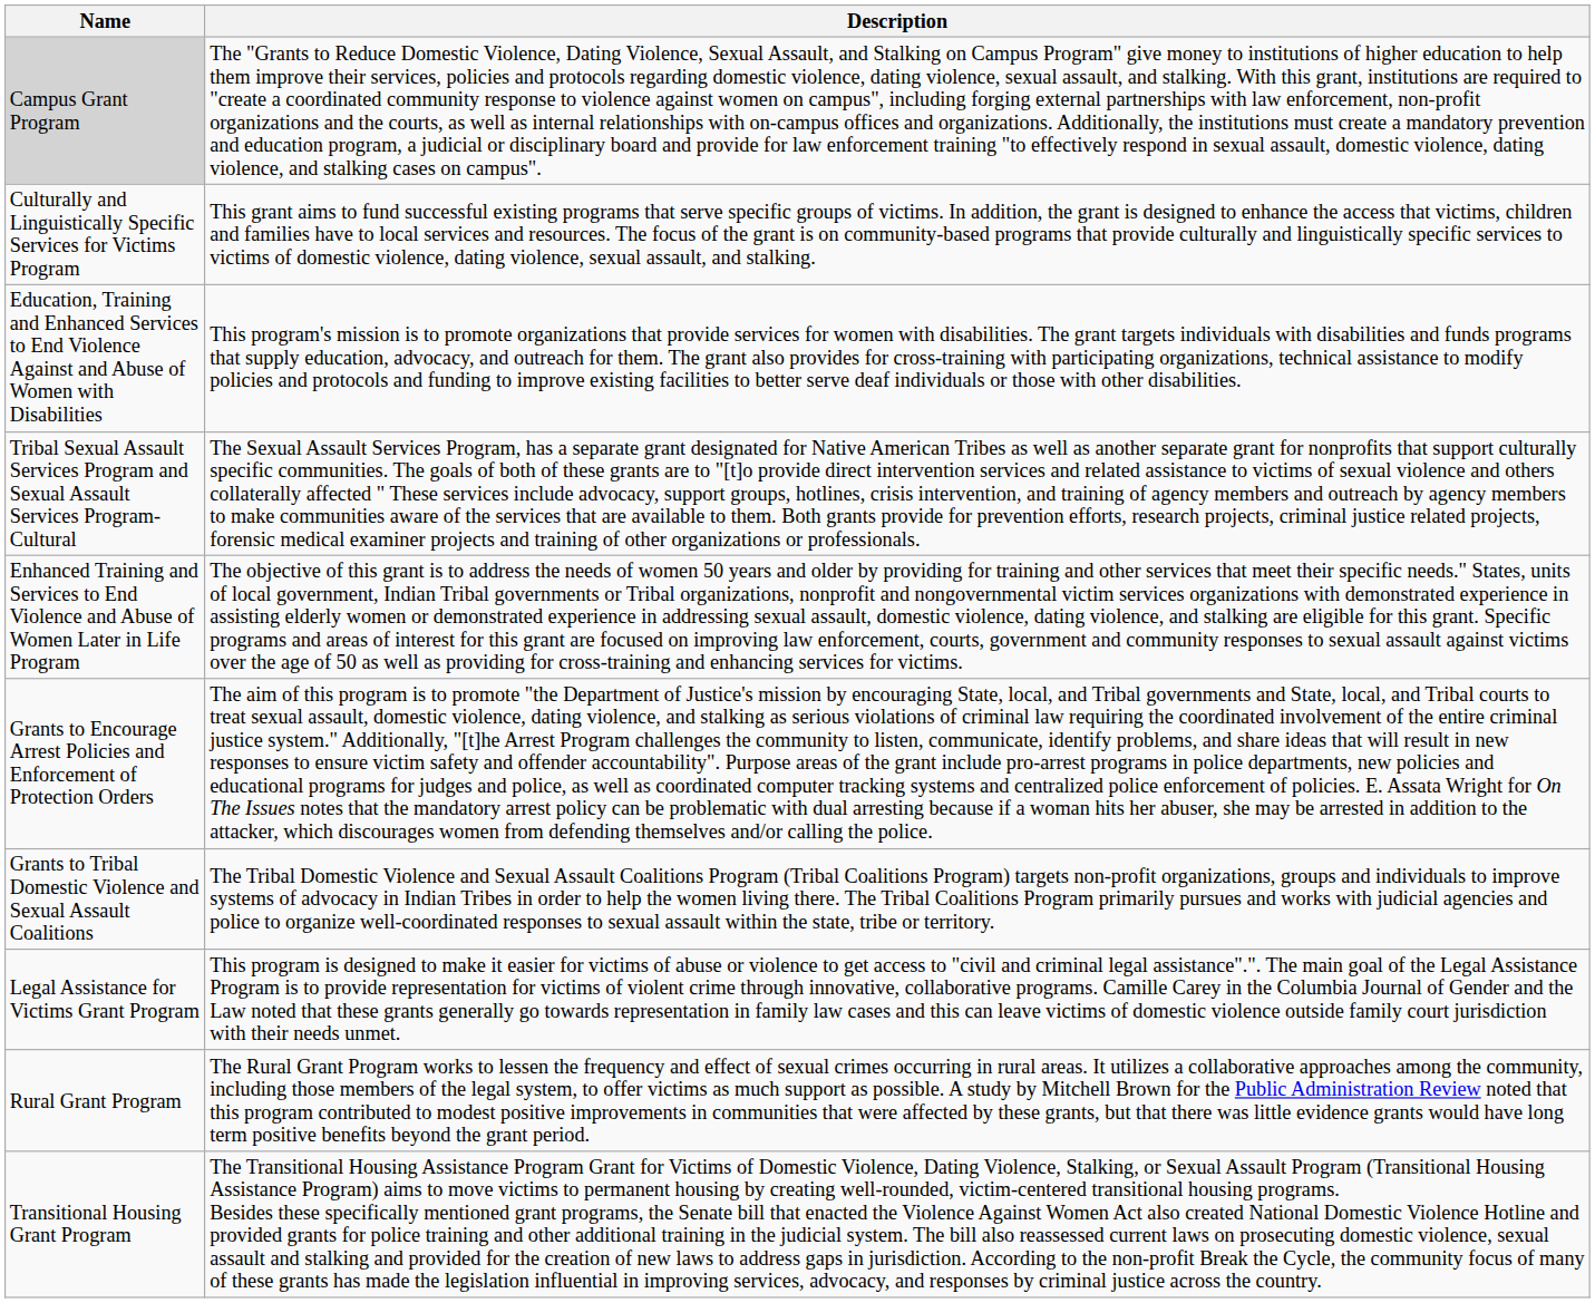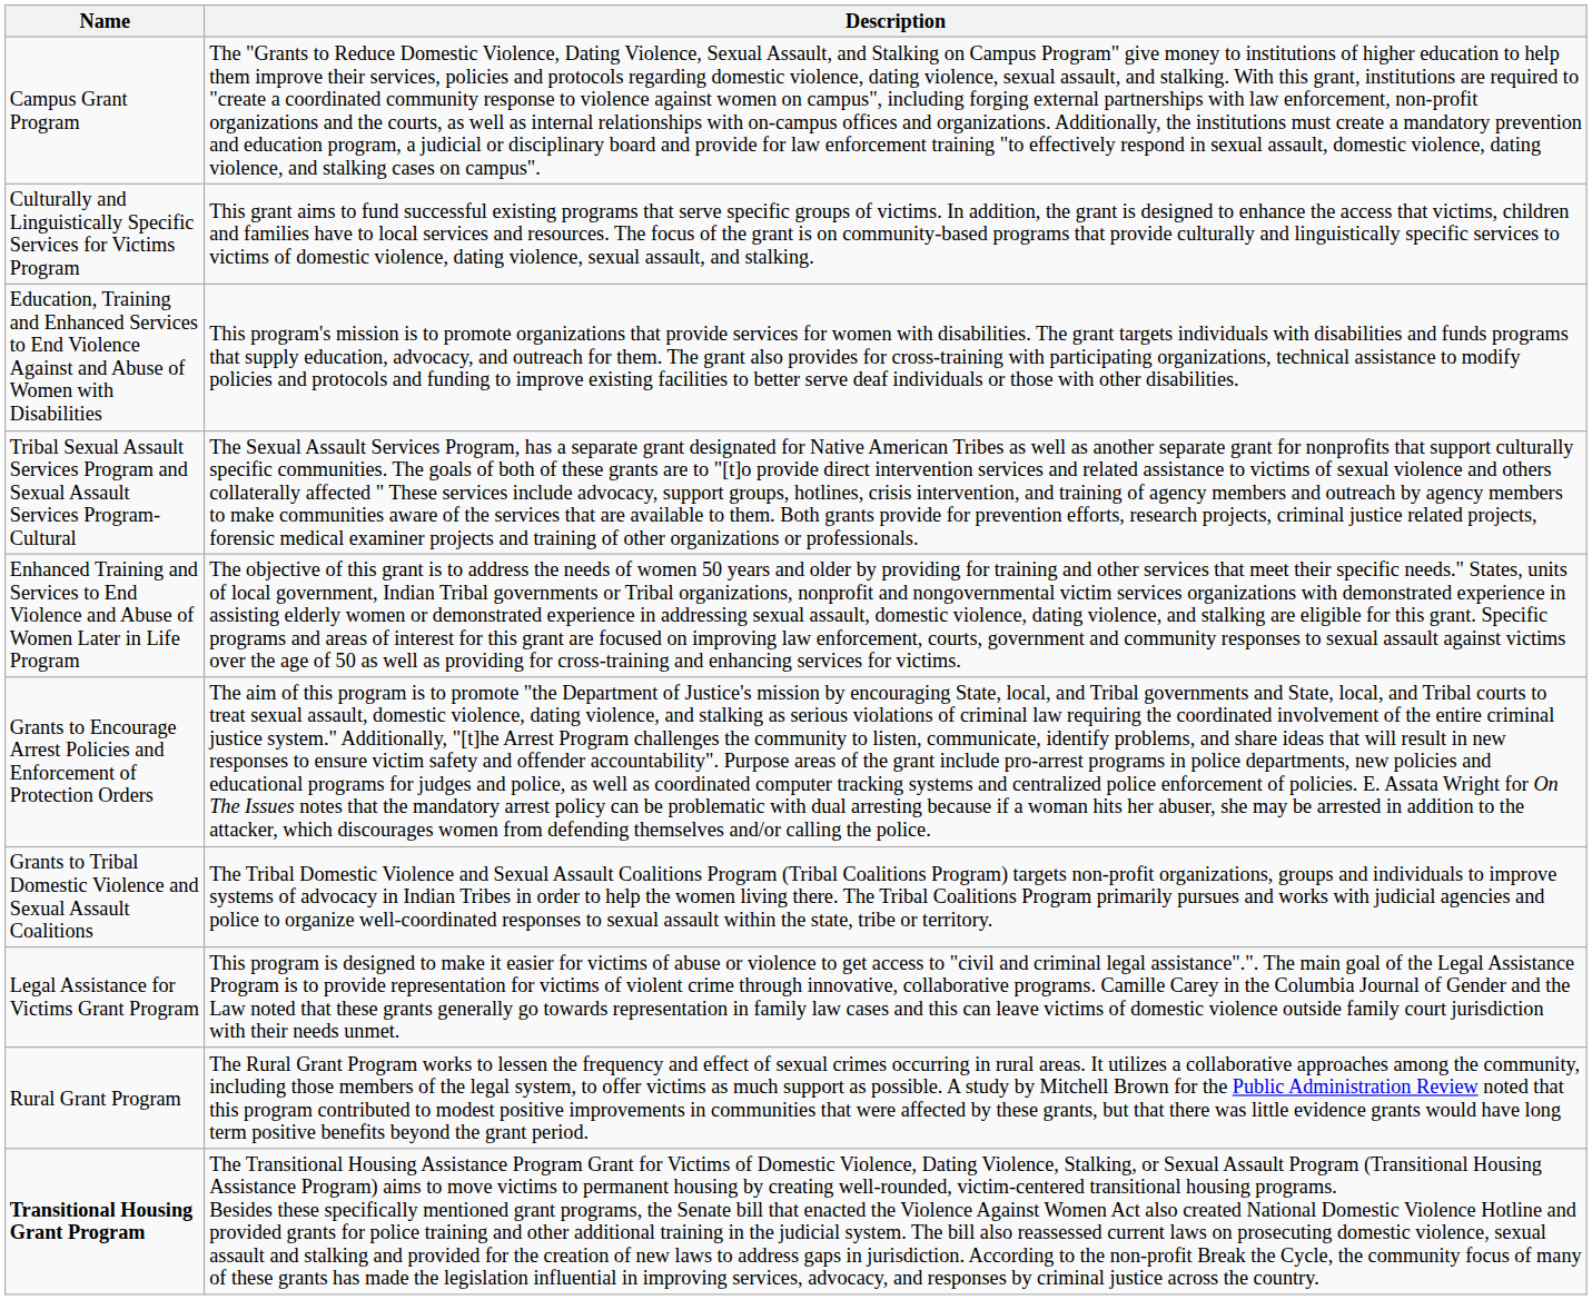Campus Grant Program | Name: lightgrey background -> no background
Transitional Housing Grant Program | Name: normal -> bold
